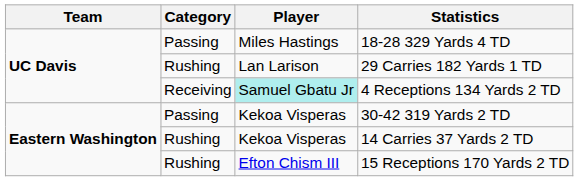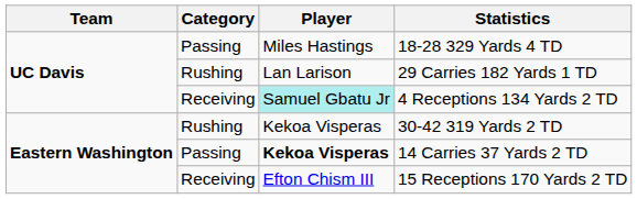30-42 319 Yards 2 TD | Category: Passing -> Rushing
14 Carries 37 Yards 2 TD | Category: Rushing -> Passing
14 Carries 37 Yards 2 TD | Player: normal -> bold
15 Receptions 170 Yards 2 TD | Category: Rushing -> Receiving
